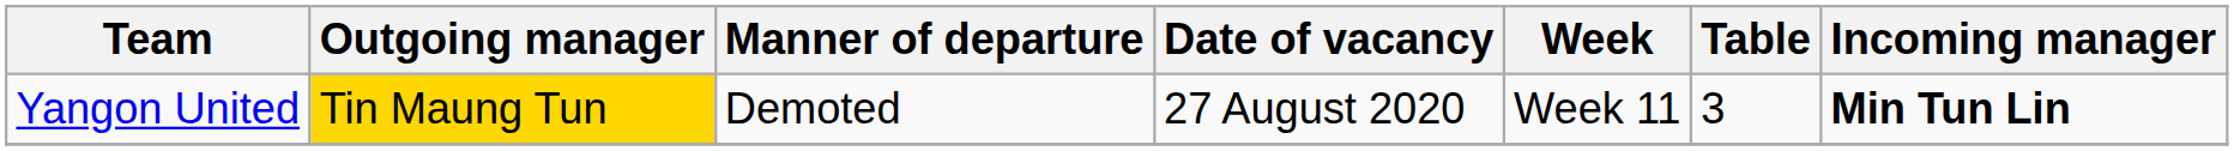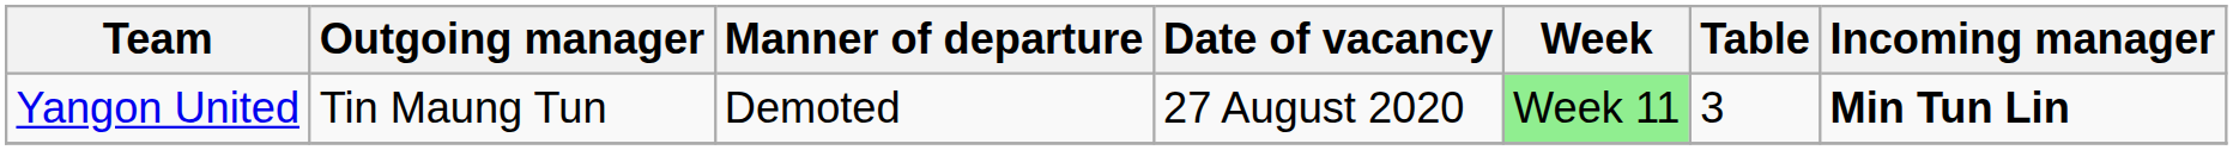Yangon United | Outgoing manager: gold background -> no background
Yangon United | Week: no background -> lightgreen background
